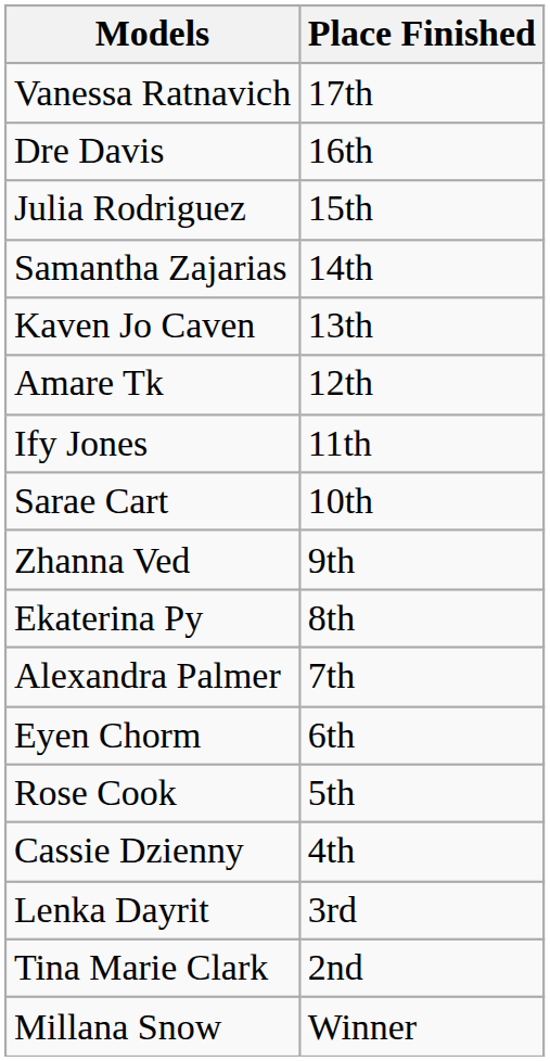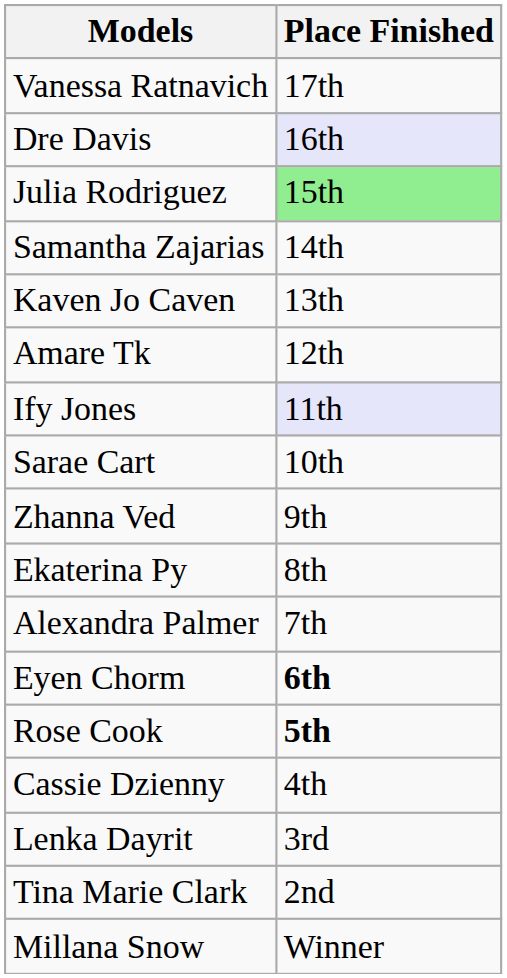Dre Davis | Place Finished: no background -> lavender background
Julia Rodriguez | Place Finished: no background -> lightgreen background
Ify Jones | Place Finished: no background -> lavender background
Eyen Chorm | Place Finished: normal -> bold
Rose Cook | Place Finished: normal -> bold
